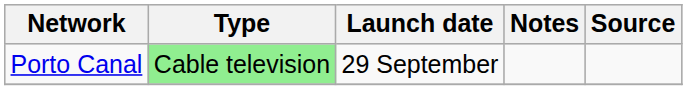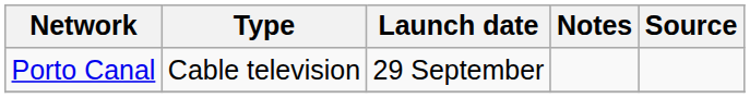Porto Canal | Type: lightgreen background -> no background
